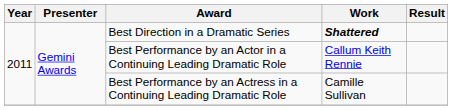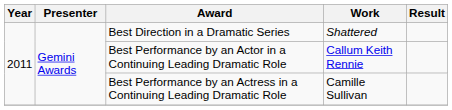Best Direction in a Dramatic Series | Work: bold -> normal
